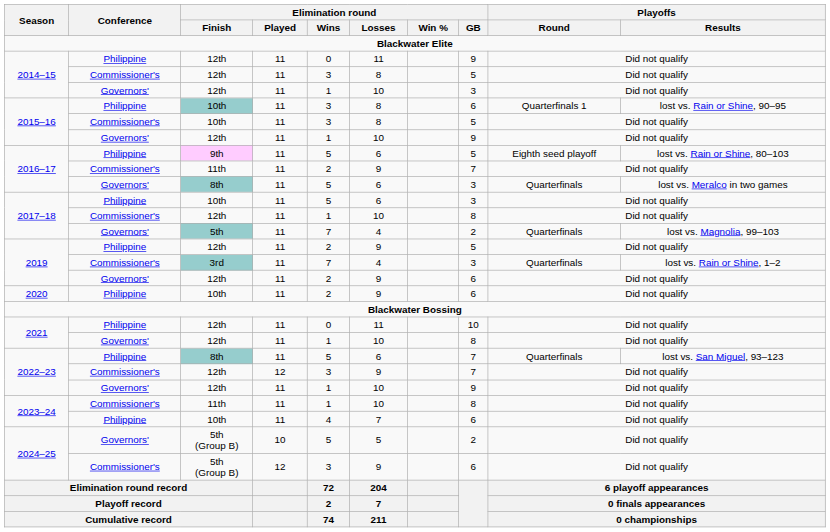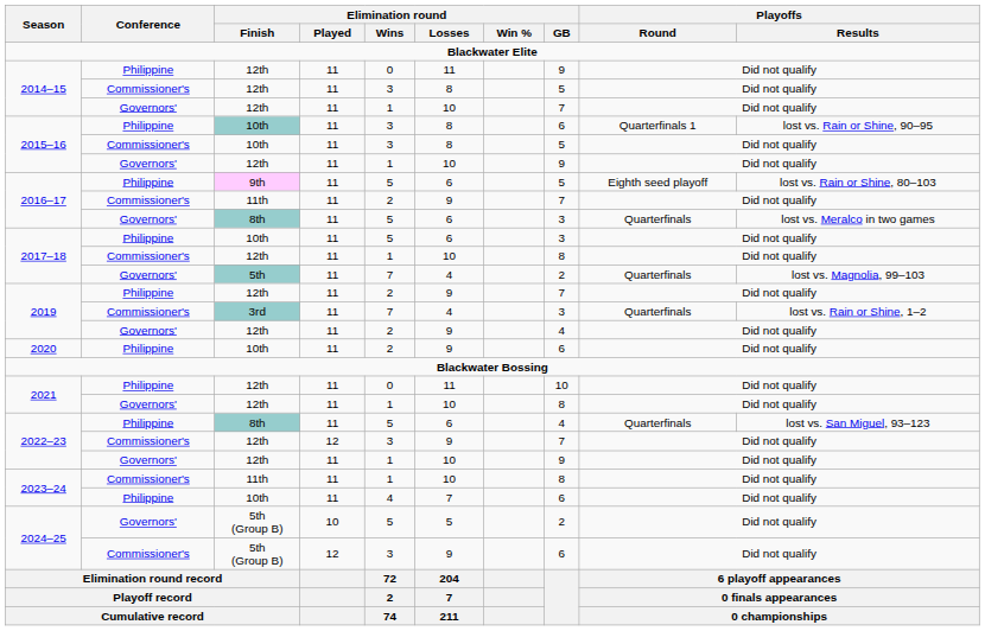2014–15 / Governors' | Elimination round / GB: 3 -> 7
2019 / Philippine | Elimination round / GB: 5 -> 7
2019 / Governors' | Elimination round / GB: 6 -> 4
2022–23 / Philippine | Elimination round / GB: 7 -> 4
